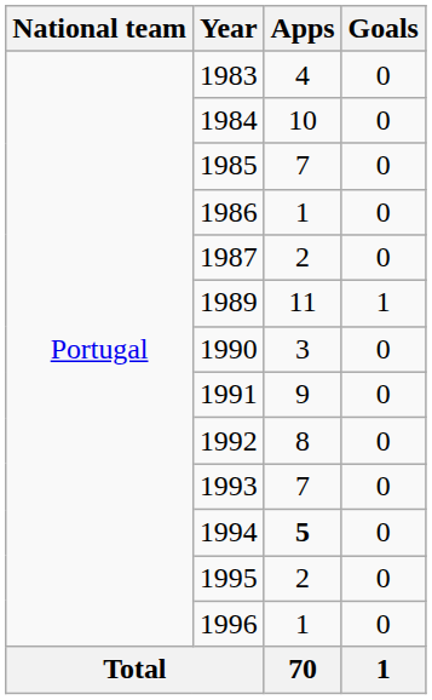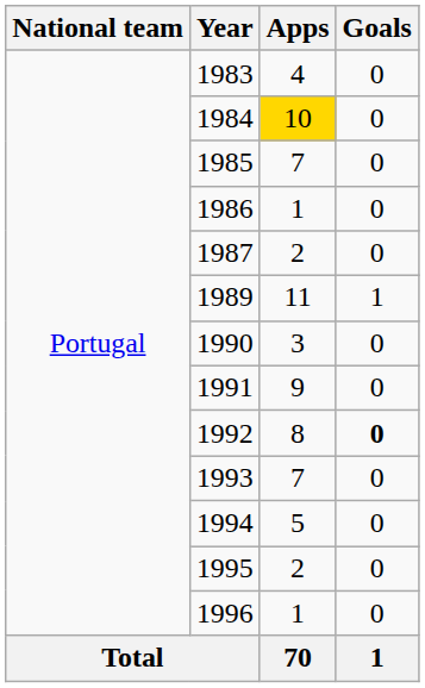1984 | Apps: no background -> gold background
1992 | Goals: normal -> bold
1994 | Apps: bold -> normal
